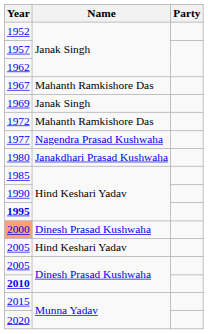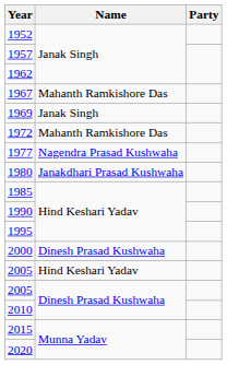1995 | Year: bold -> normal
2000 | Year: lightsalmon background -> no background
2010 | Year: bold -> normal
